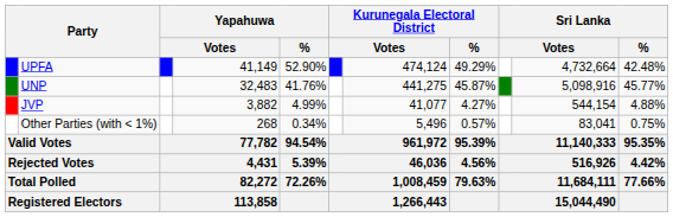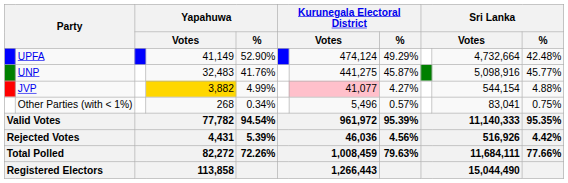JVP | column 4: no background -> gold background
JVP | column 7: no background -> pink background
